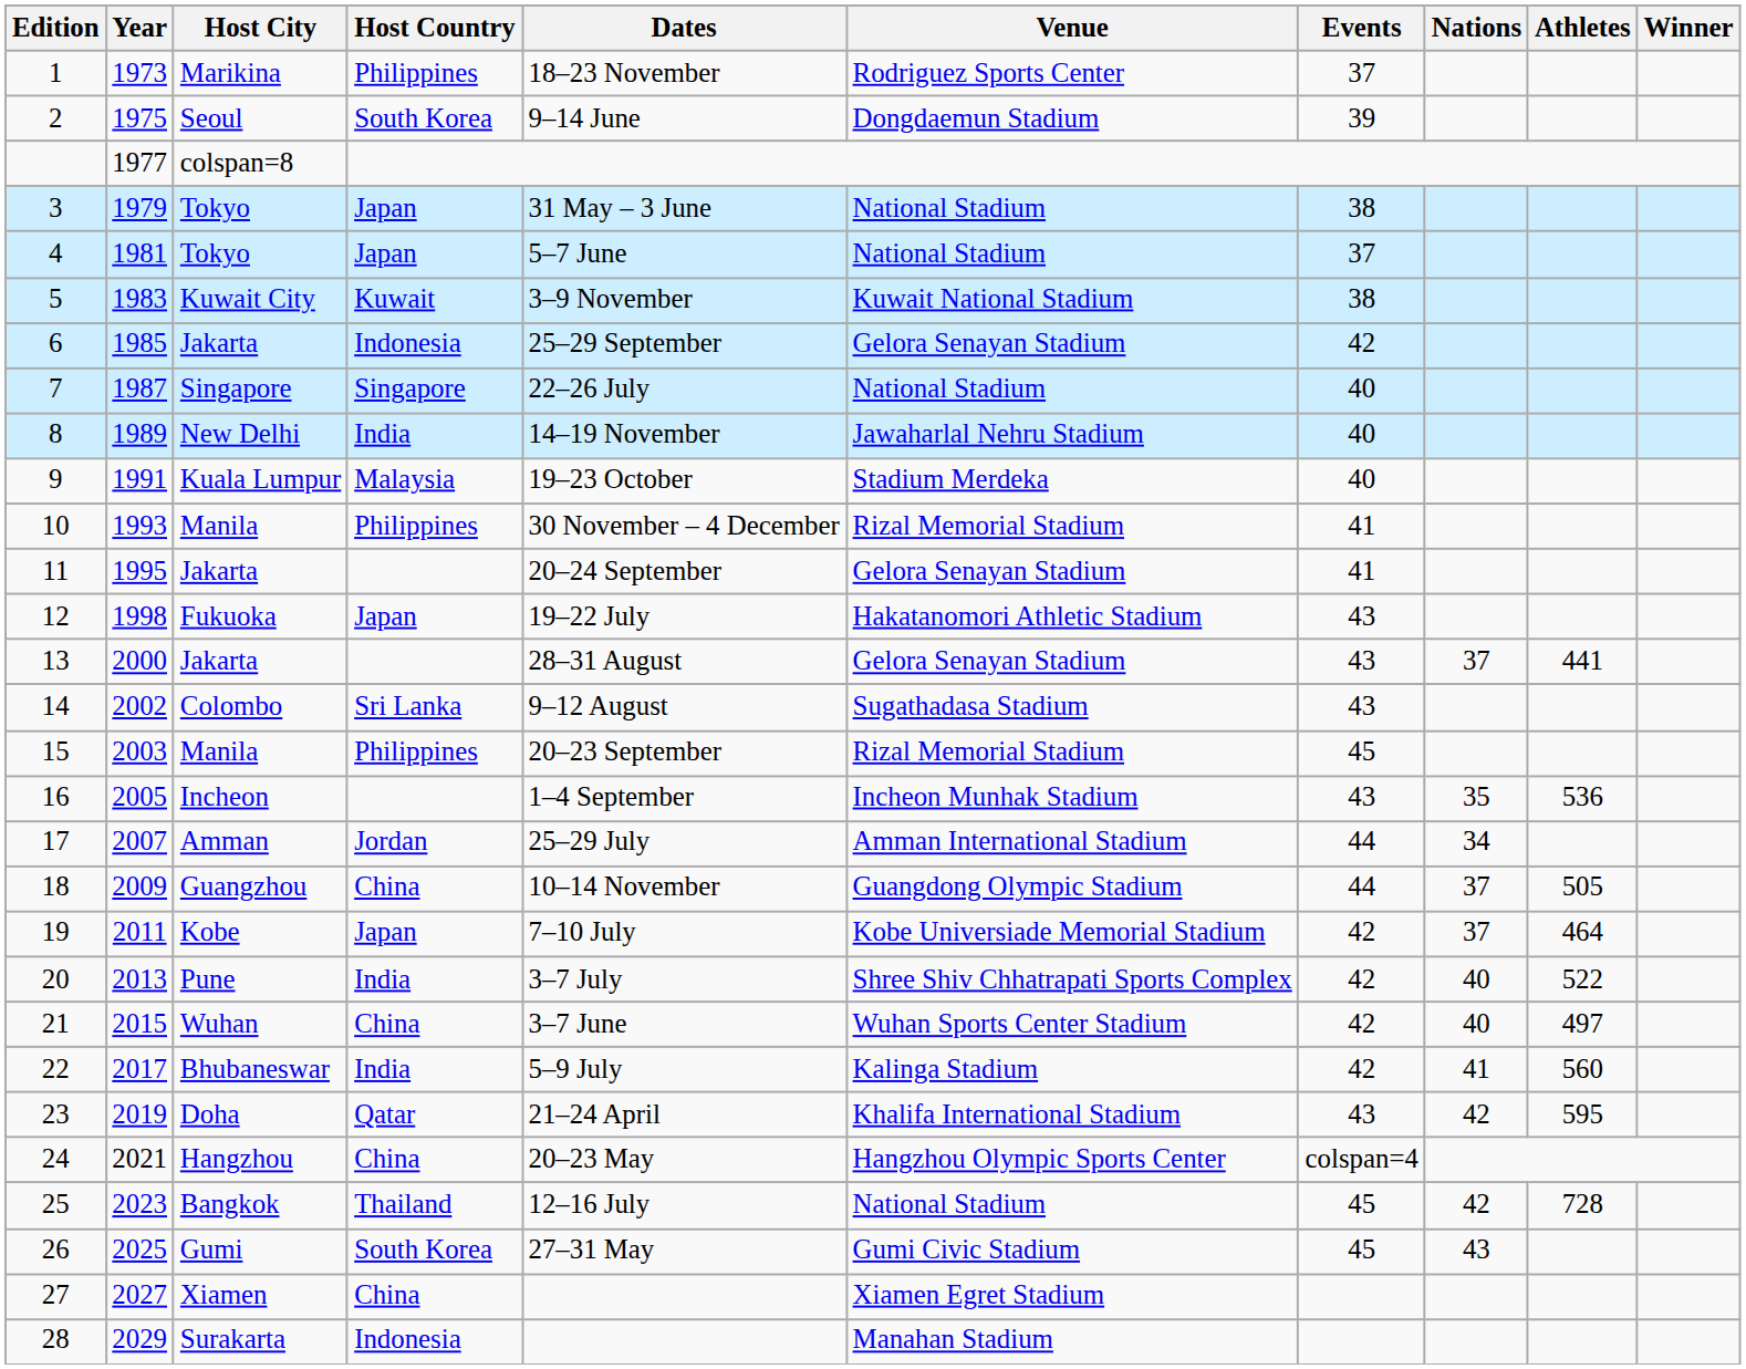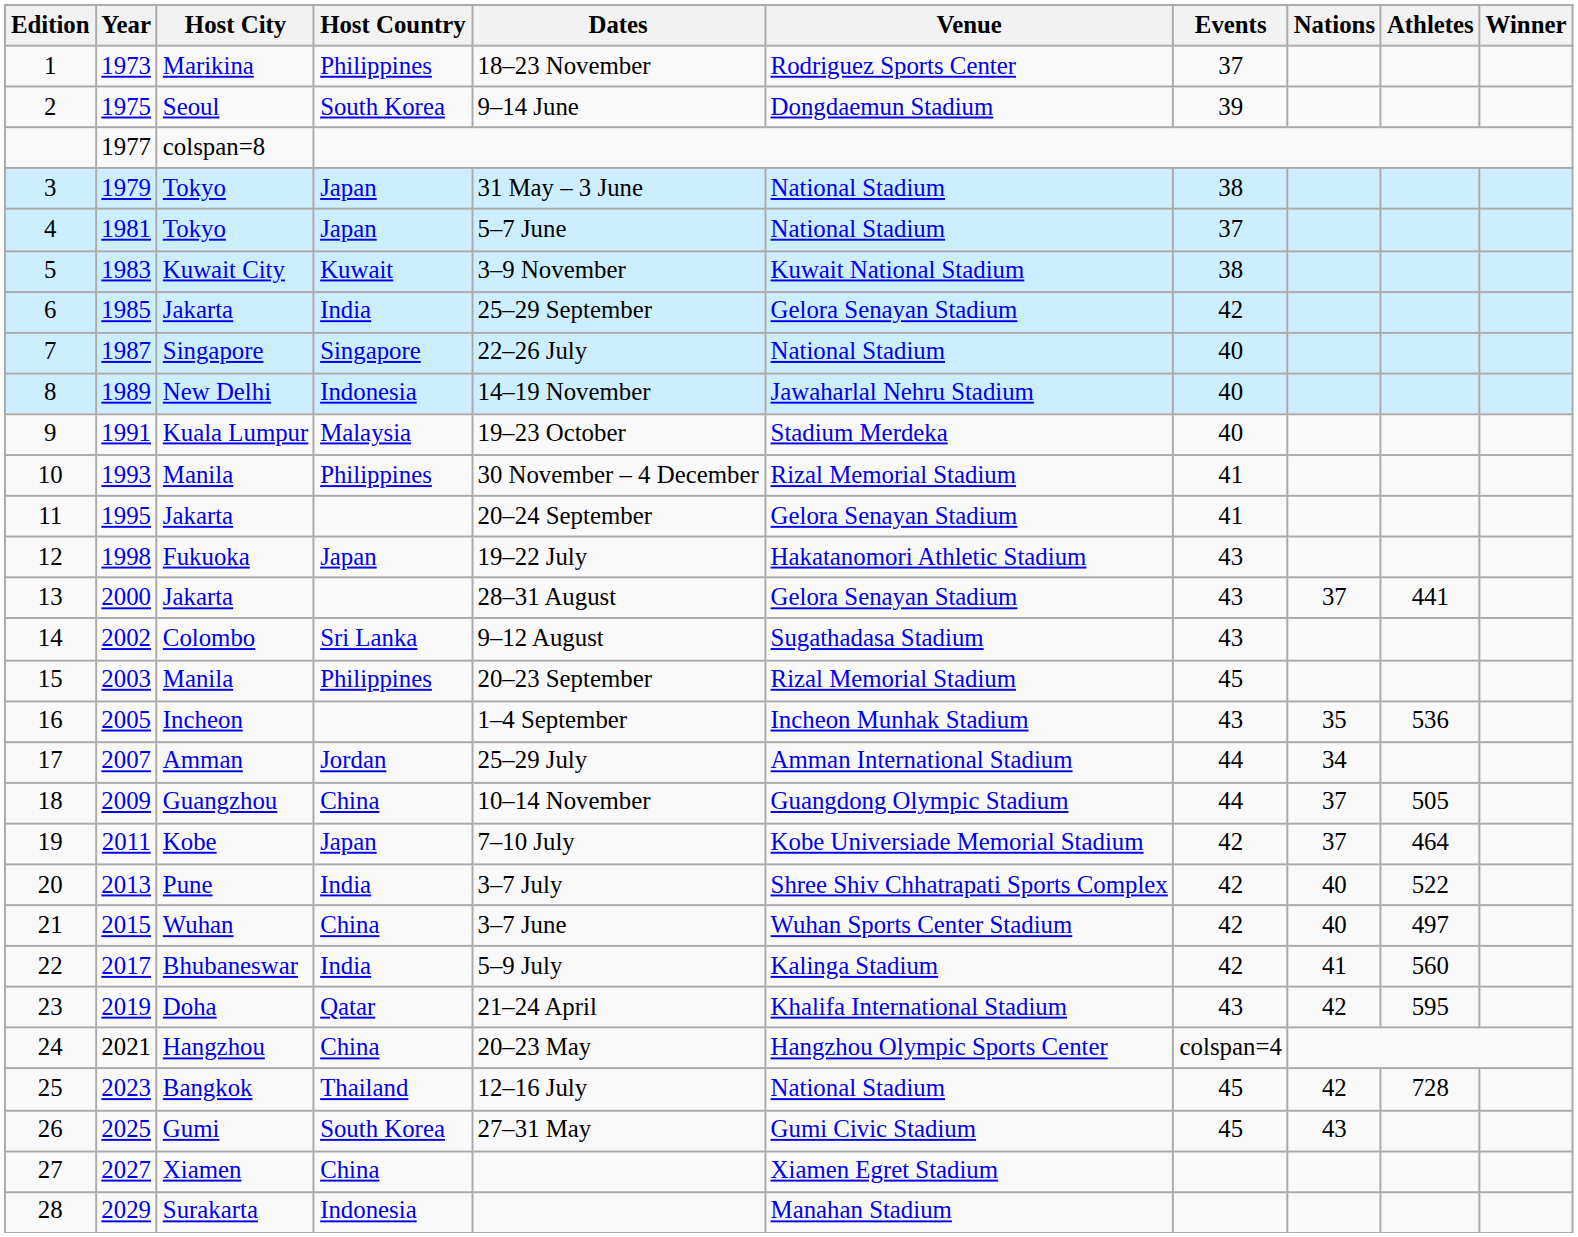6 | Host Country: Indonesia -> India
8 | Host Country: India -> Indonesia
